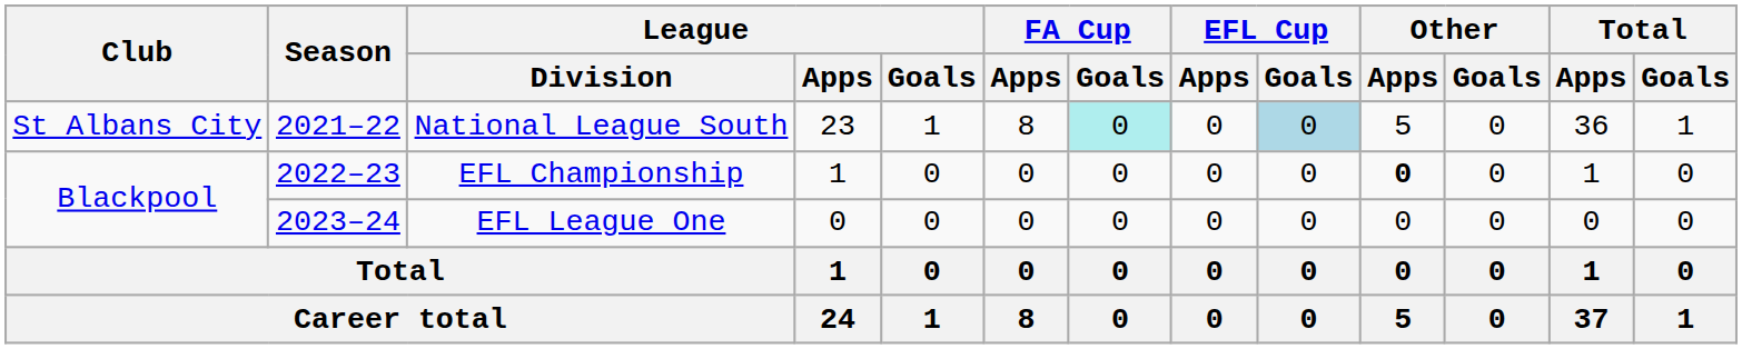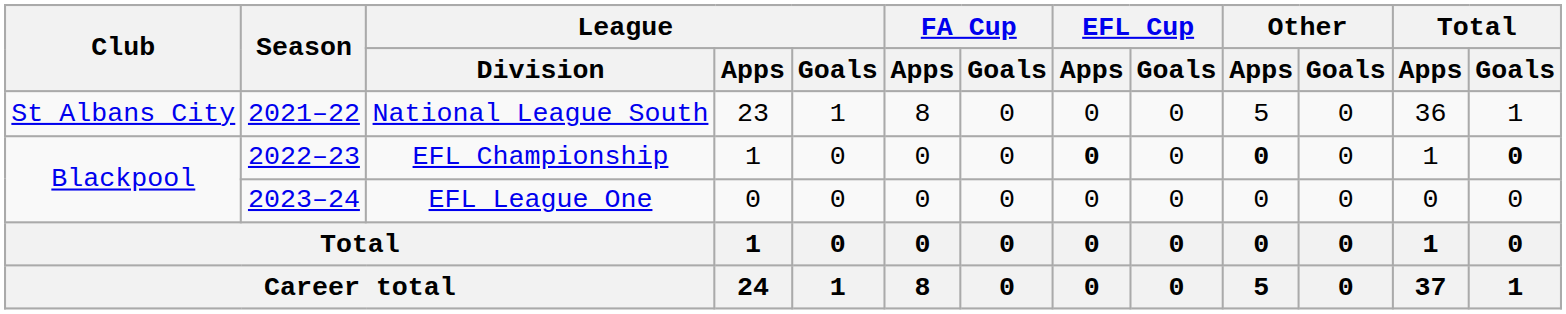National League South | FA Cup / Goals: paleturquoise background -> no background
National League South | EFL Cup / Goals: lightblue background -> no background
EFL Championship | EFL Cup / Apps: normal -> bold
EFL Championship | Total / Goals: normal -> bold
